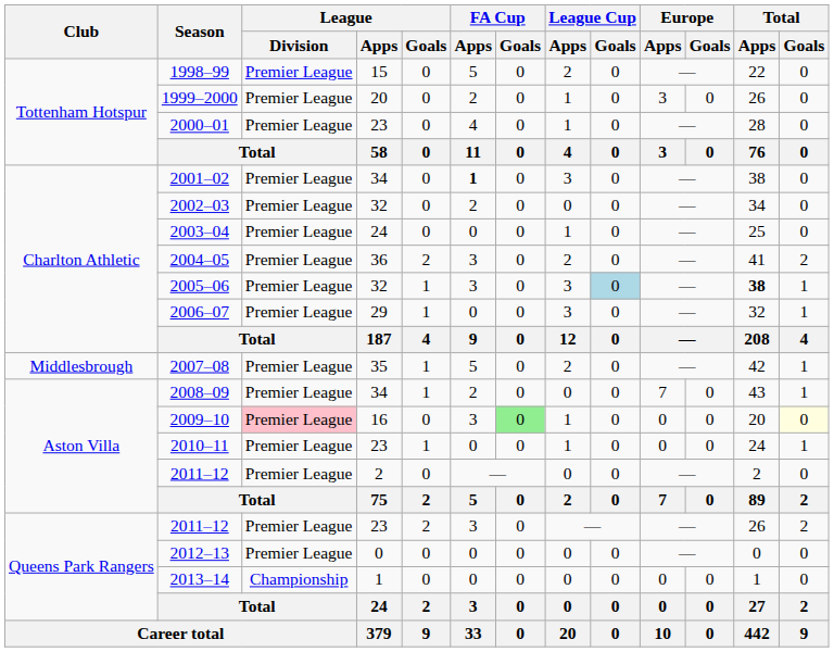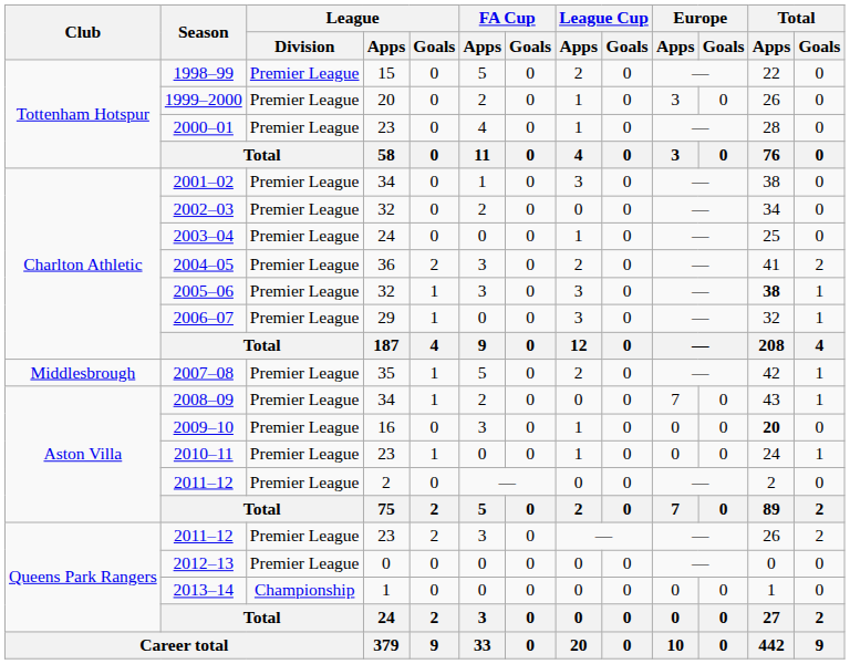2001–02 | FA Cup / Apps: bold -> normal
2005–06 | League Cup / Goals: lightblue background -> no background
2009–10 | League / Division: pink background -> no background
2009–10 | FA Cup / Goals: lightgreen background -> no background
2009–10 | Total / Apps: normal -> bold
2009–10 | Total / Goals: lightyellow background -> no background
